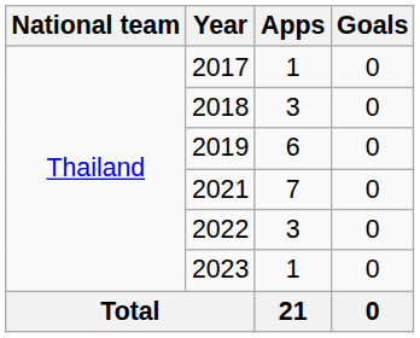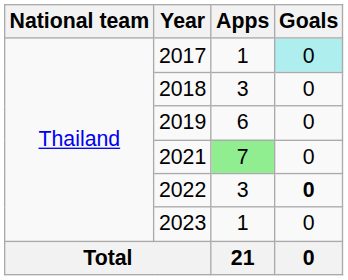2017 | Goals: no background -> paleturquoise background
2021 | Apps: no background -> lightgreen background
2022 | Goals: normal -> bold
